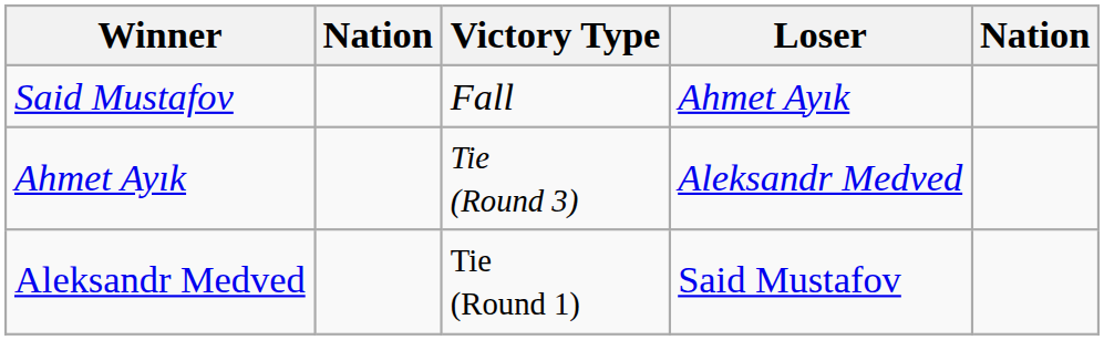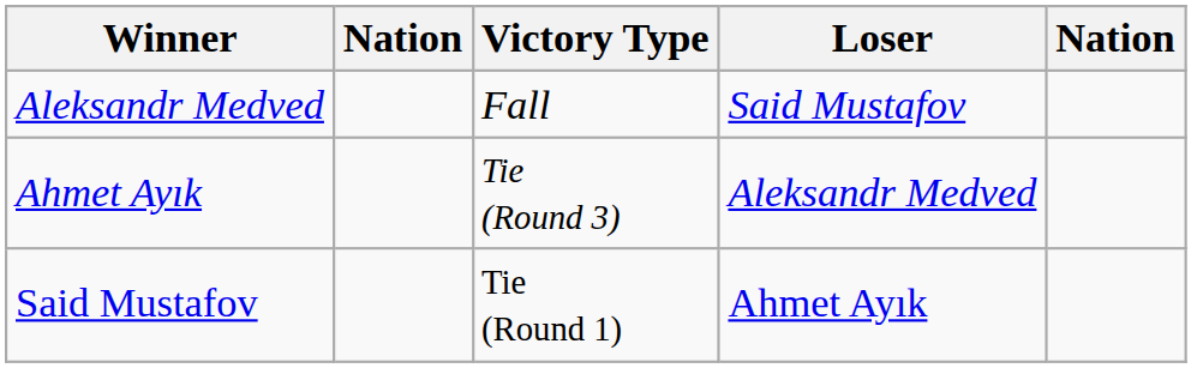row 2 | Winner: Said Mustafov -> Aleksandr Medved
row 2 | Loser: Ahmet Ayık -> Said Mustafov
row 4 | Winner: Aleksandr Medved -> Said Mustafov
row 4 | Loser: Said Mustafov -> Ahmet Ayık
